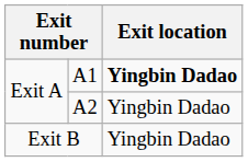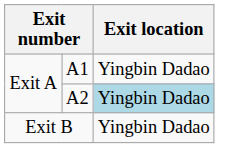A1 | Exit location: bold -> normal
A2 | Exit location: no background -> lightblue background
